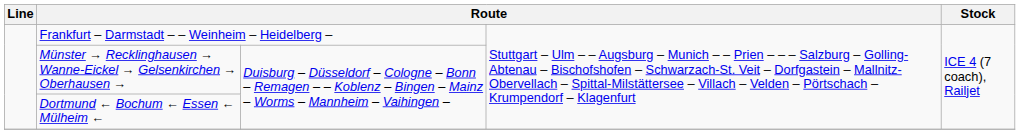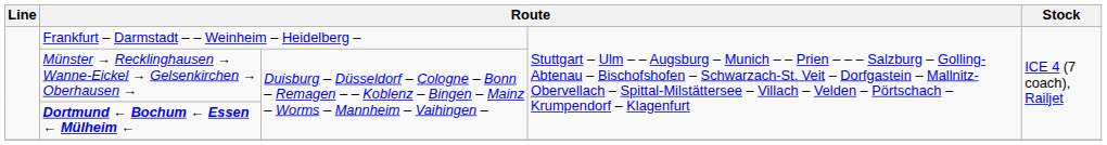Dortmund ← Bochum ← Essen ← Mülheim ← | column 2: normal -> bold
